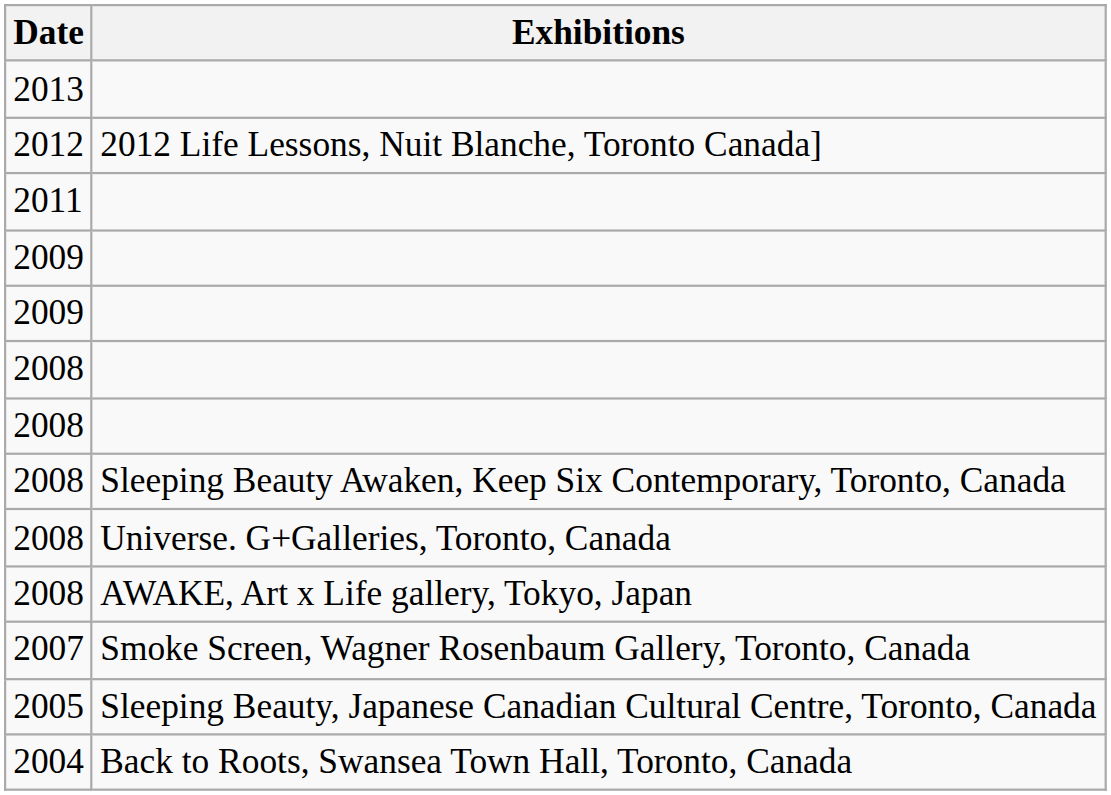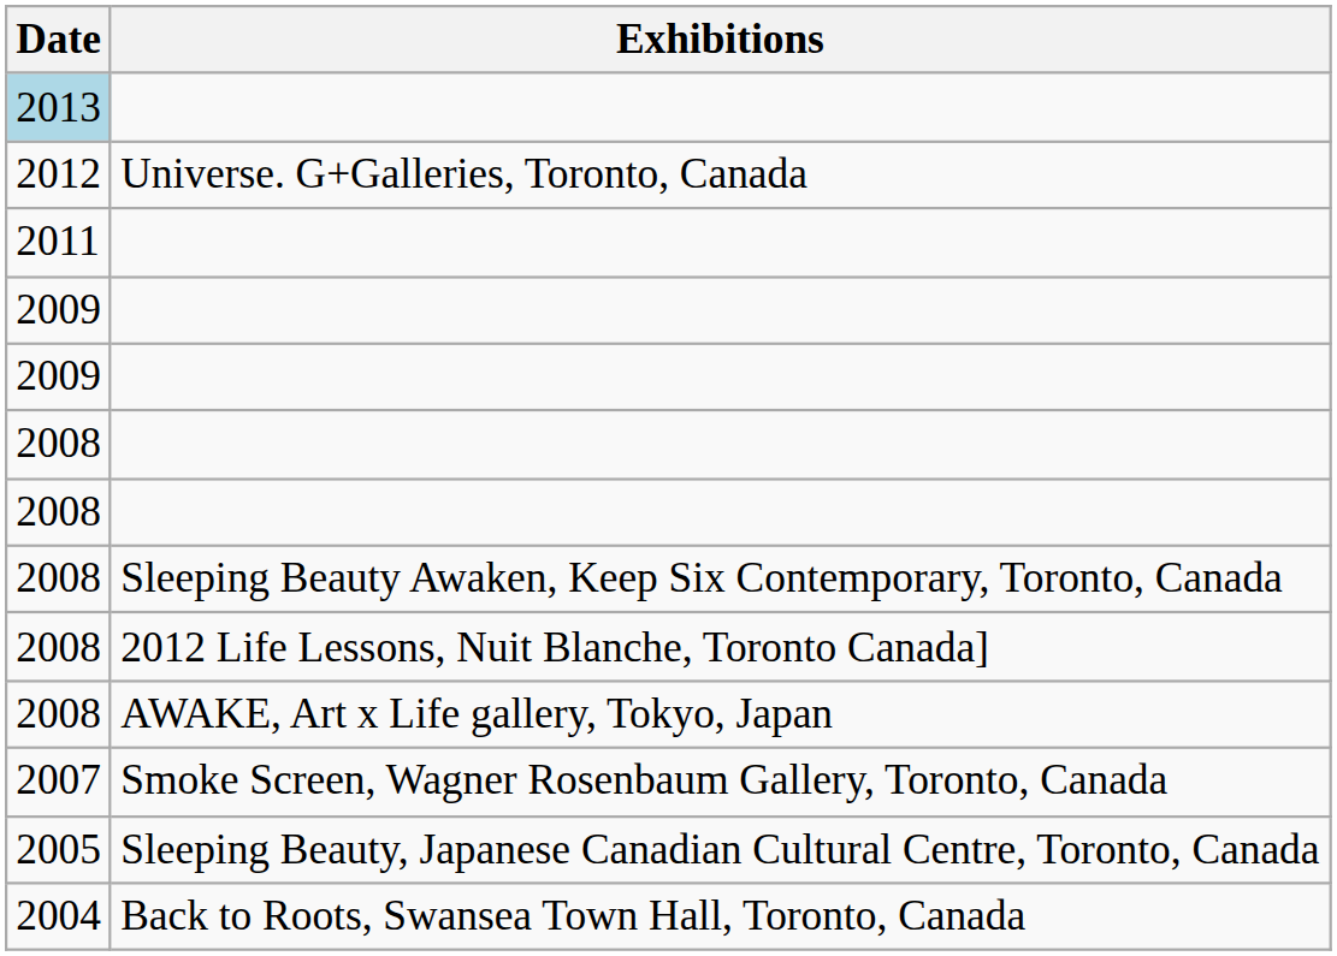row 2 | Date: no background -> lightblue background
row 3 | Exhibitions: 2012 Life Lessons, Nuit Blanche, Toronto Canada] -> Universe. G+Galleries, Toronto, Canada
row 10 | Exhibitions: Universe. G+Galleries, Toronto, Canada -> 2012 Life Lessons, Nuit Blanche, Toronto Canada]
